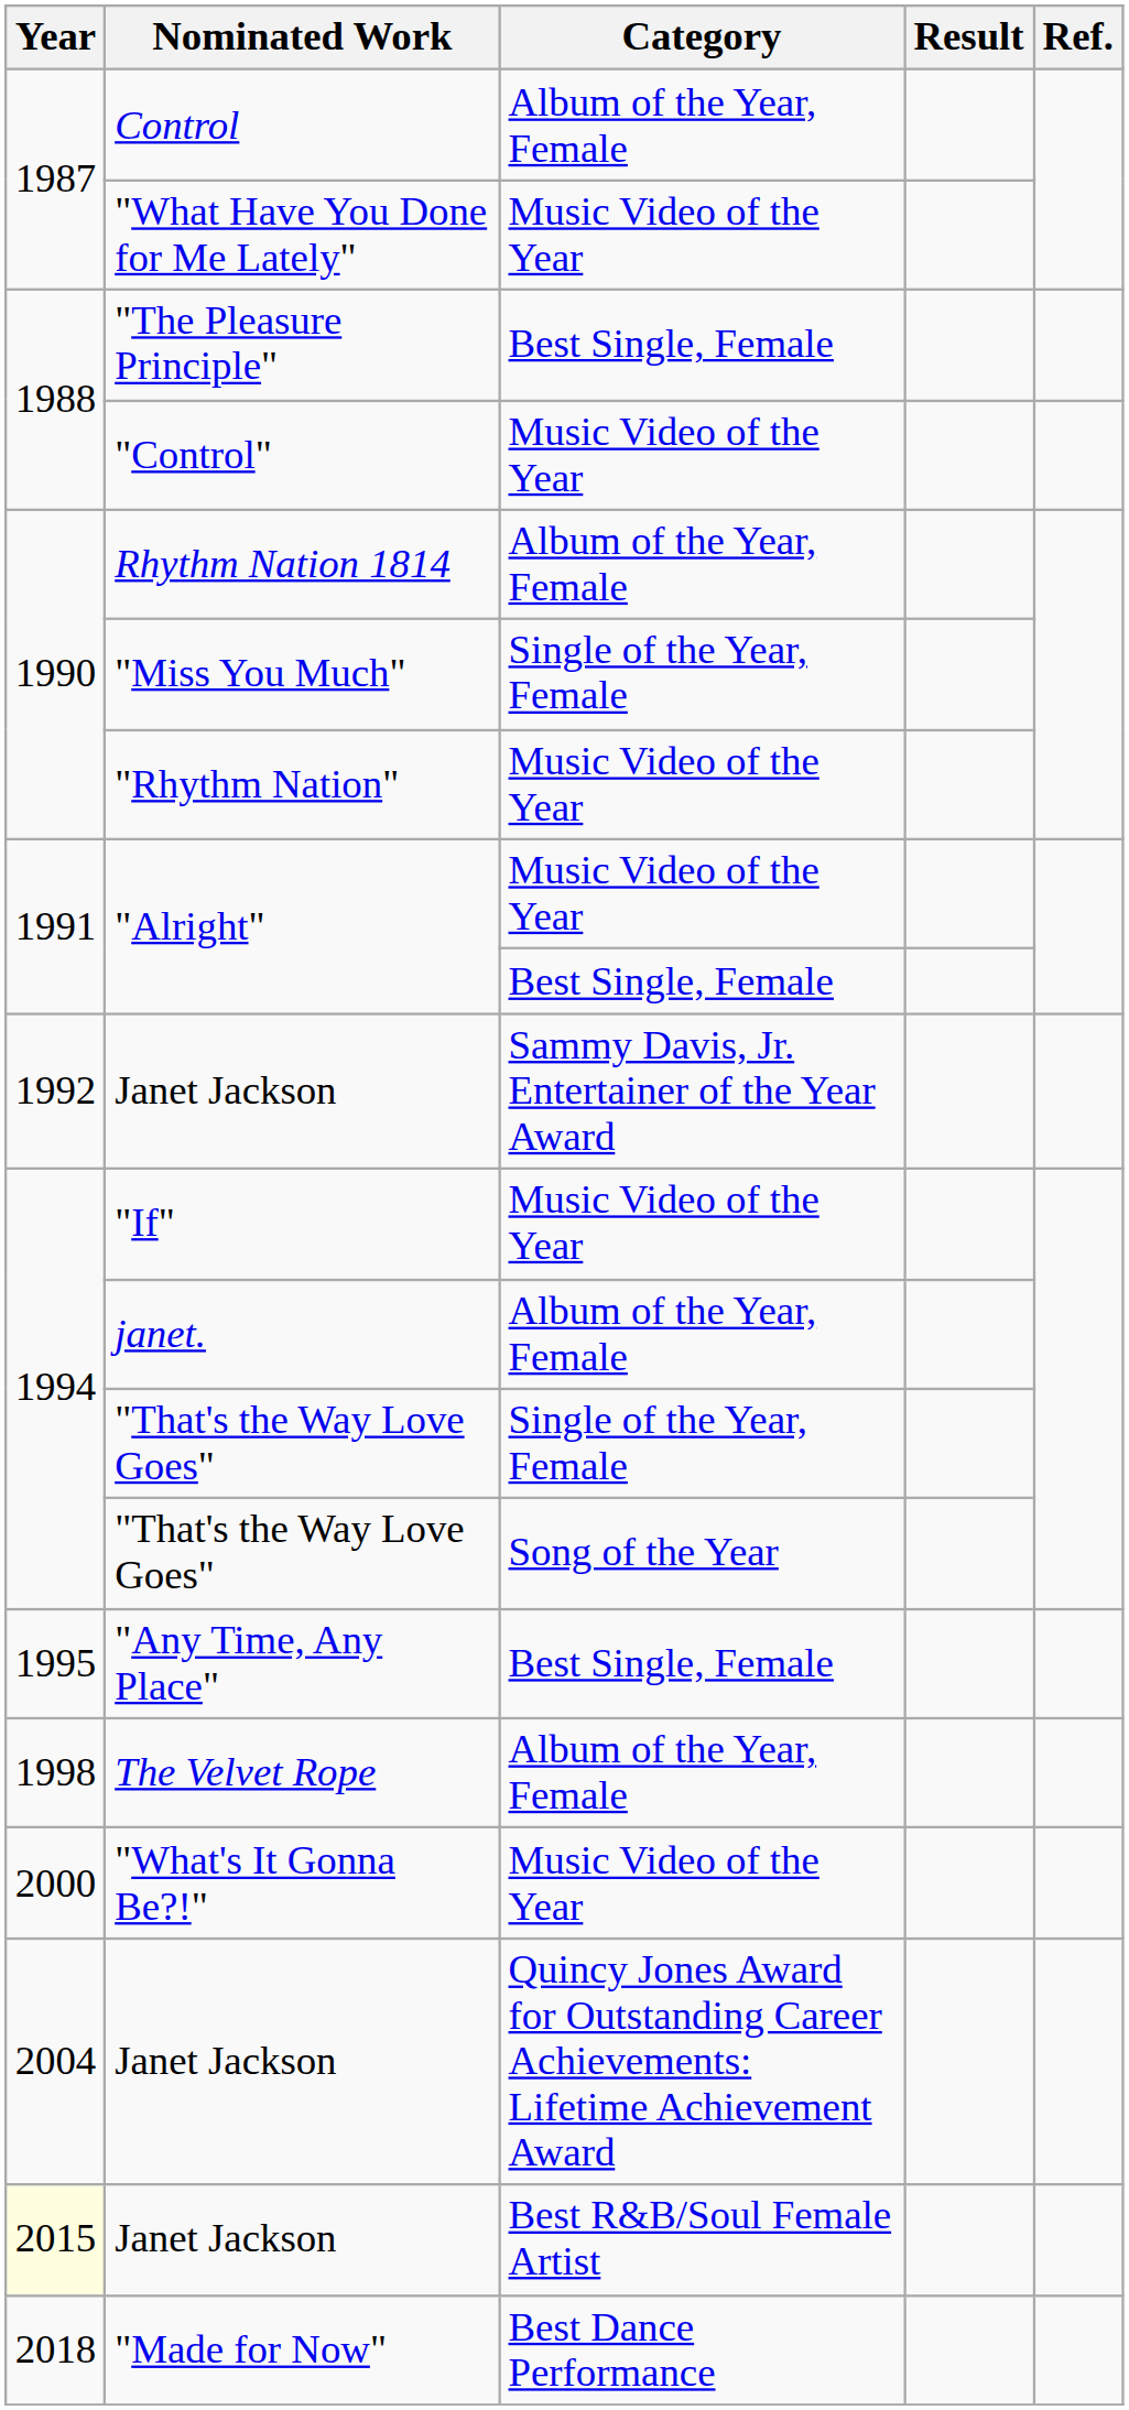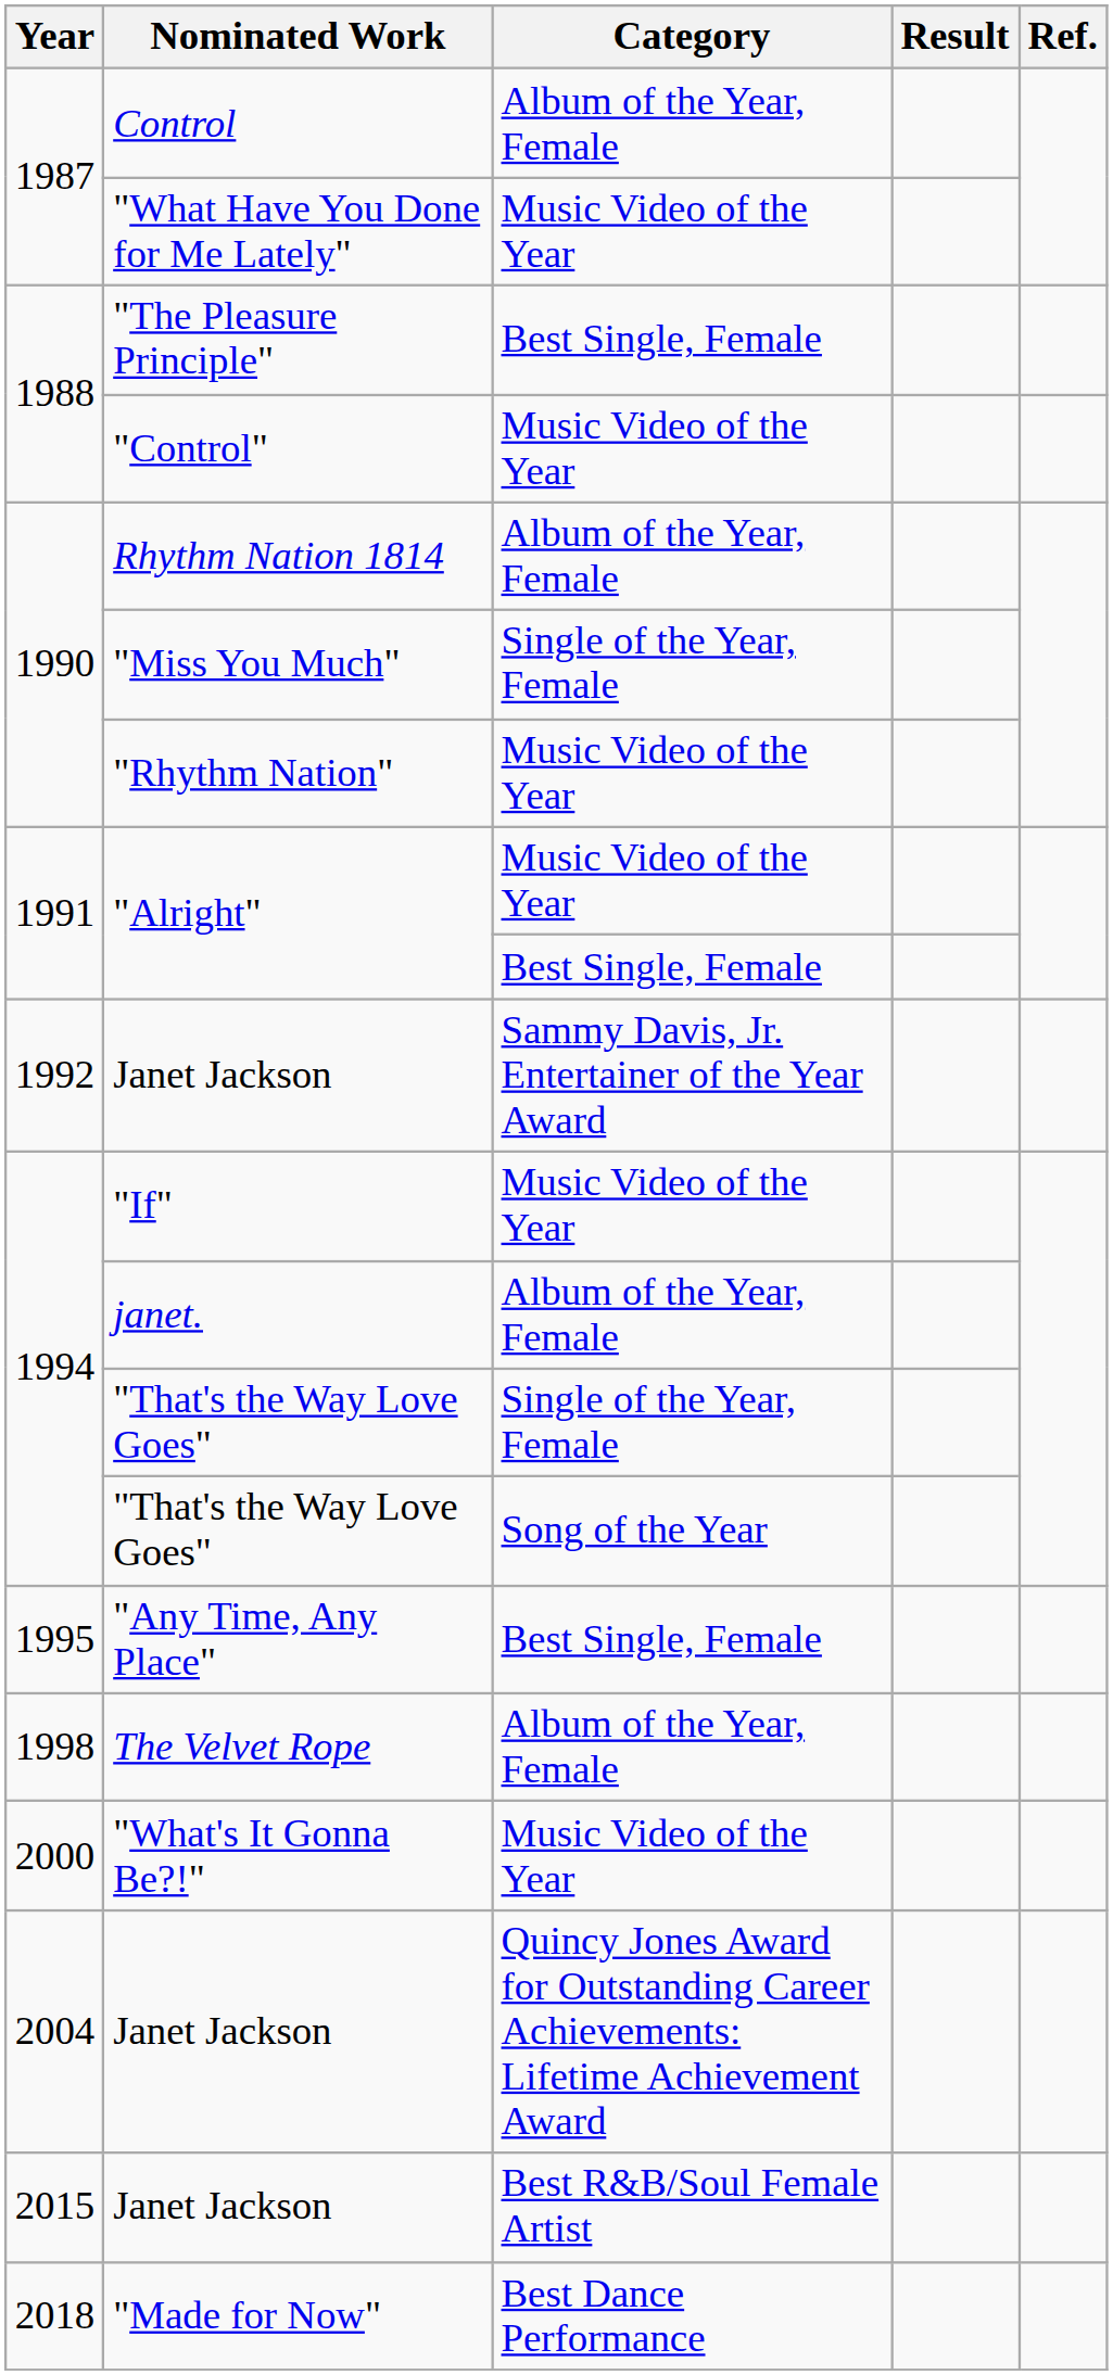Janet Jackson / Best R&B/Soul Female Artist | Year: lightyellow background -> no background
